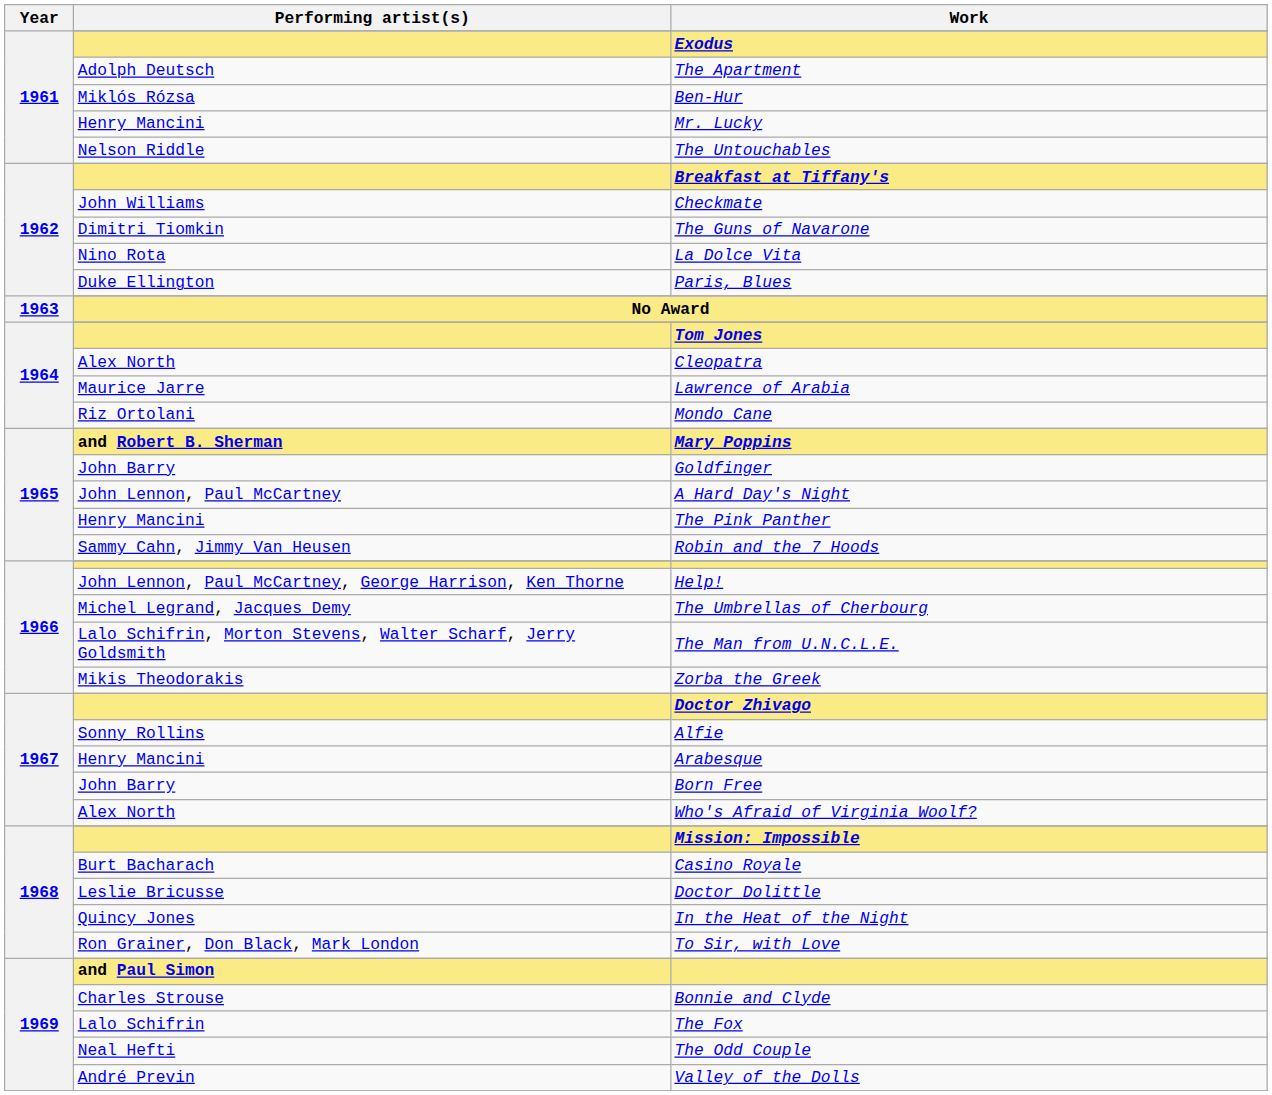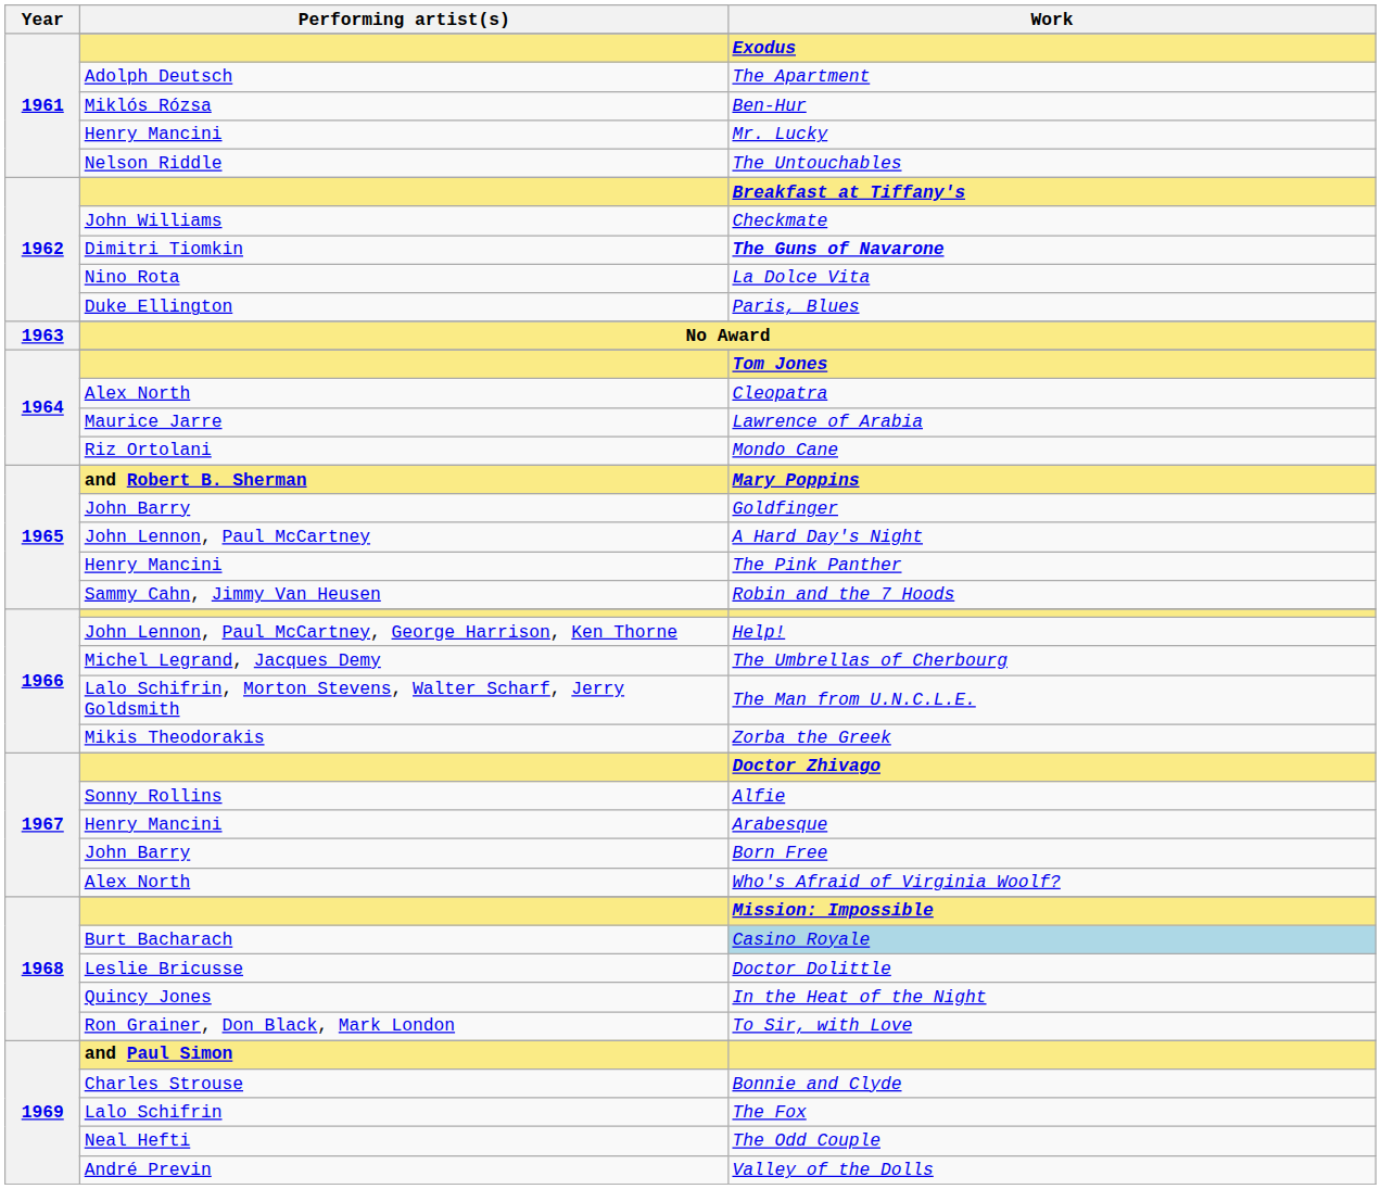The Guns of Navarone | Work: normal -> bold
Casino Royale | Work: no background -> lightblue background
